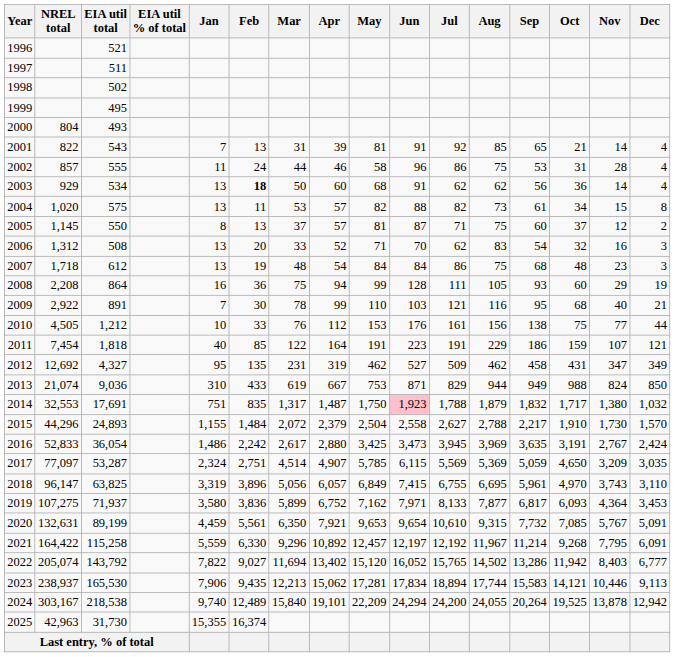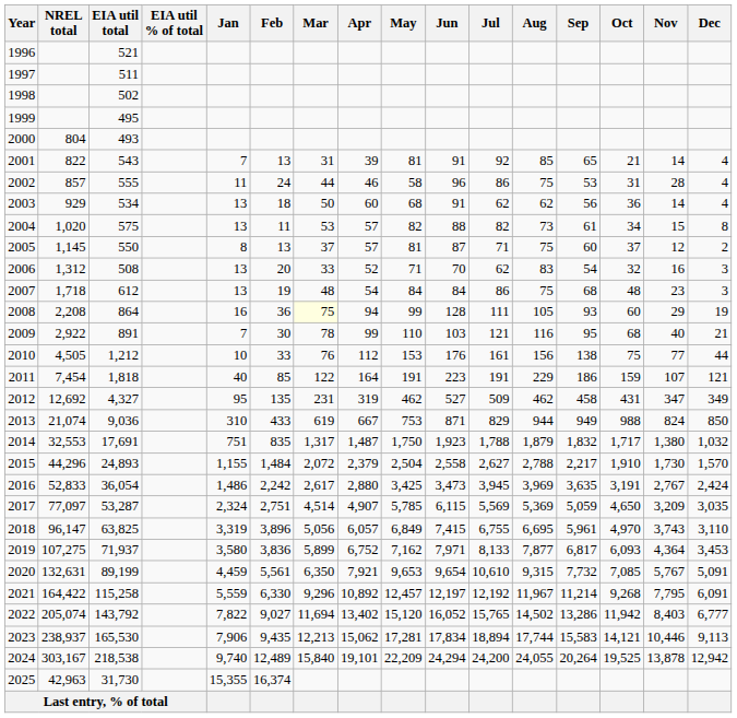2003 | Feb: bold -> normal
2008 | Mar: no background -> lightyellow background
2014 | Jun: pink background -> no background
